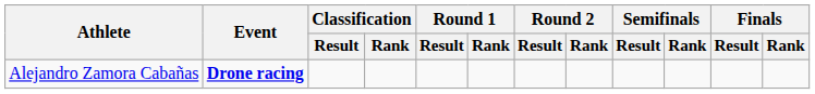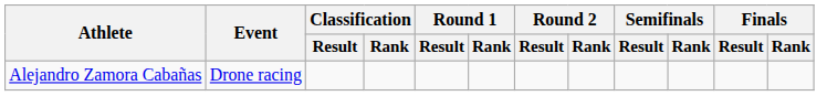Alejandro Zamora Cabañas | Event: bold -> normal
